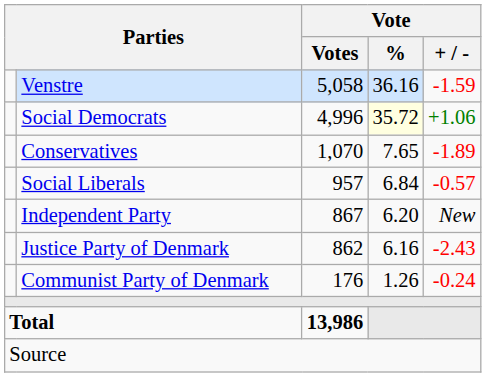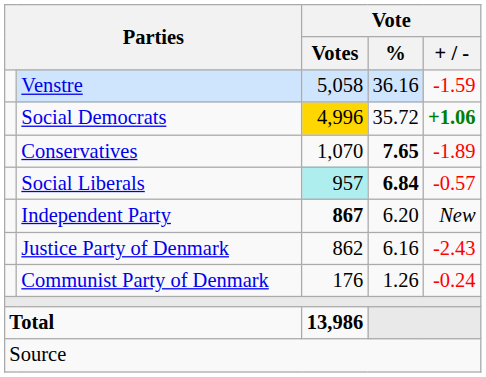Social Democrats | Vote / Votes: no background -> gold background
Social Democrats | Vote / %: lightyellow background -> no background
Social Democrats | Vote / + / -: normal -> bold
Conservatives | Vote / %: normal -> bold
Social Liberals | Vote / Votes: no background -> paleturquoise background
Social Liberals | Vote / %: normal -> bold
Independent Party | Vote / Votes: normal -> bold
